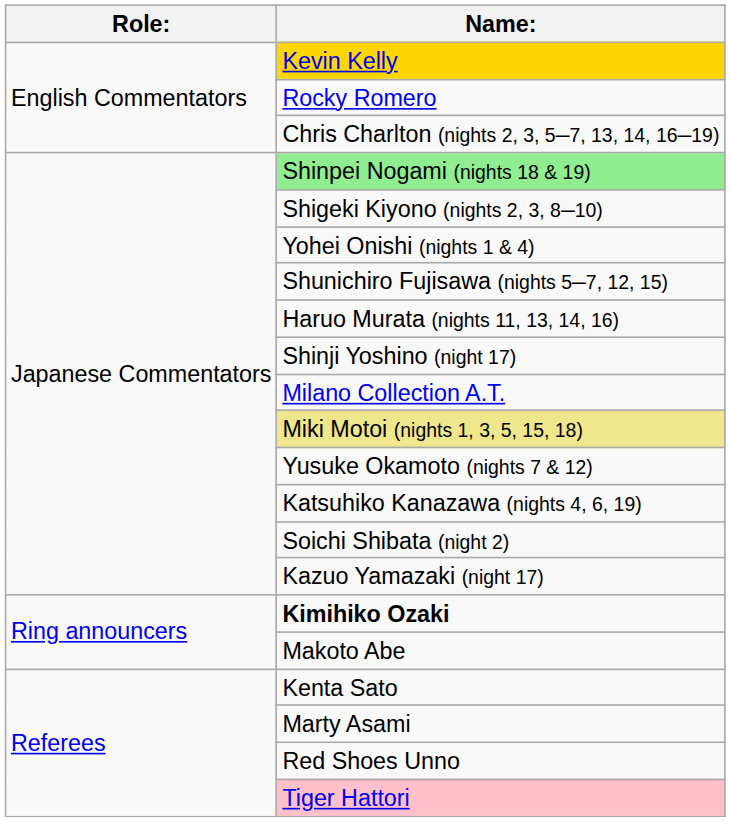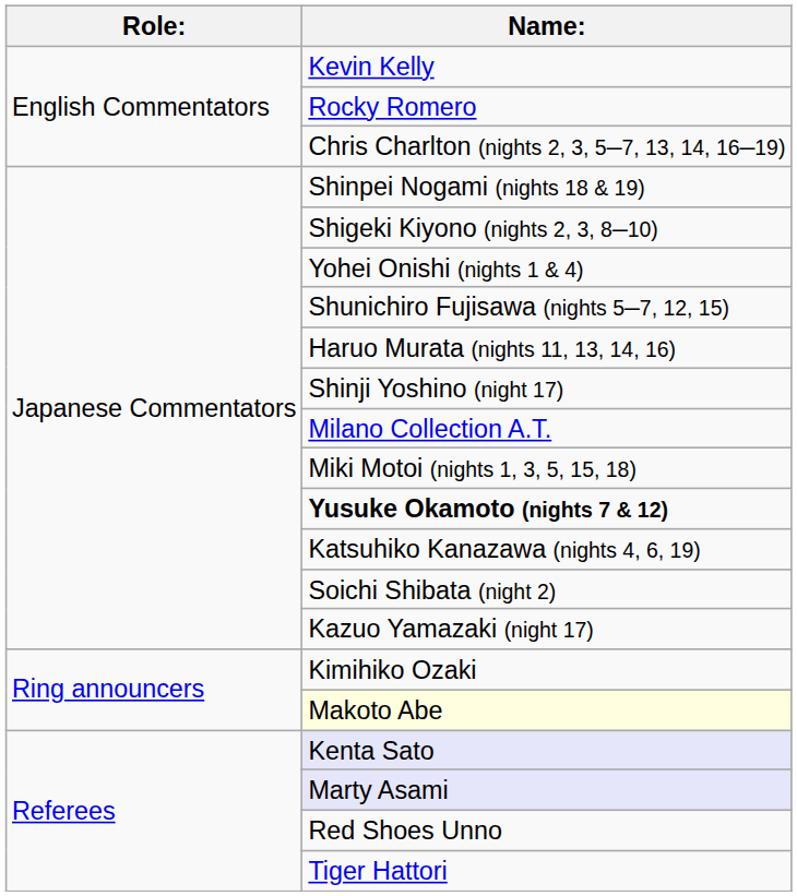Kevin Kelly | Name:: gold background -> no background
Shinpei Nogami (nights 18 & 19) | Name:: lightgreen background -> no background
Miki Motoi (nights 1, 3, 5, 15, 18) | Name:: khaki background -> no background
Yusuke Okamoto (nights 7 & 12) | Name:: normal -> bold
Kimihiko Ozaki | Name:: bold -> normal
Makoto Abe | Name:: no background -> lightyellow background
Kenta Sato | Name:: no background -> lavender background
Marty Asami | Name:: no background -> lavender background
Tiger Hattori | Name:: pink background -> no background
